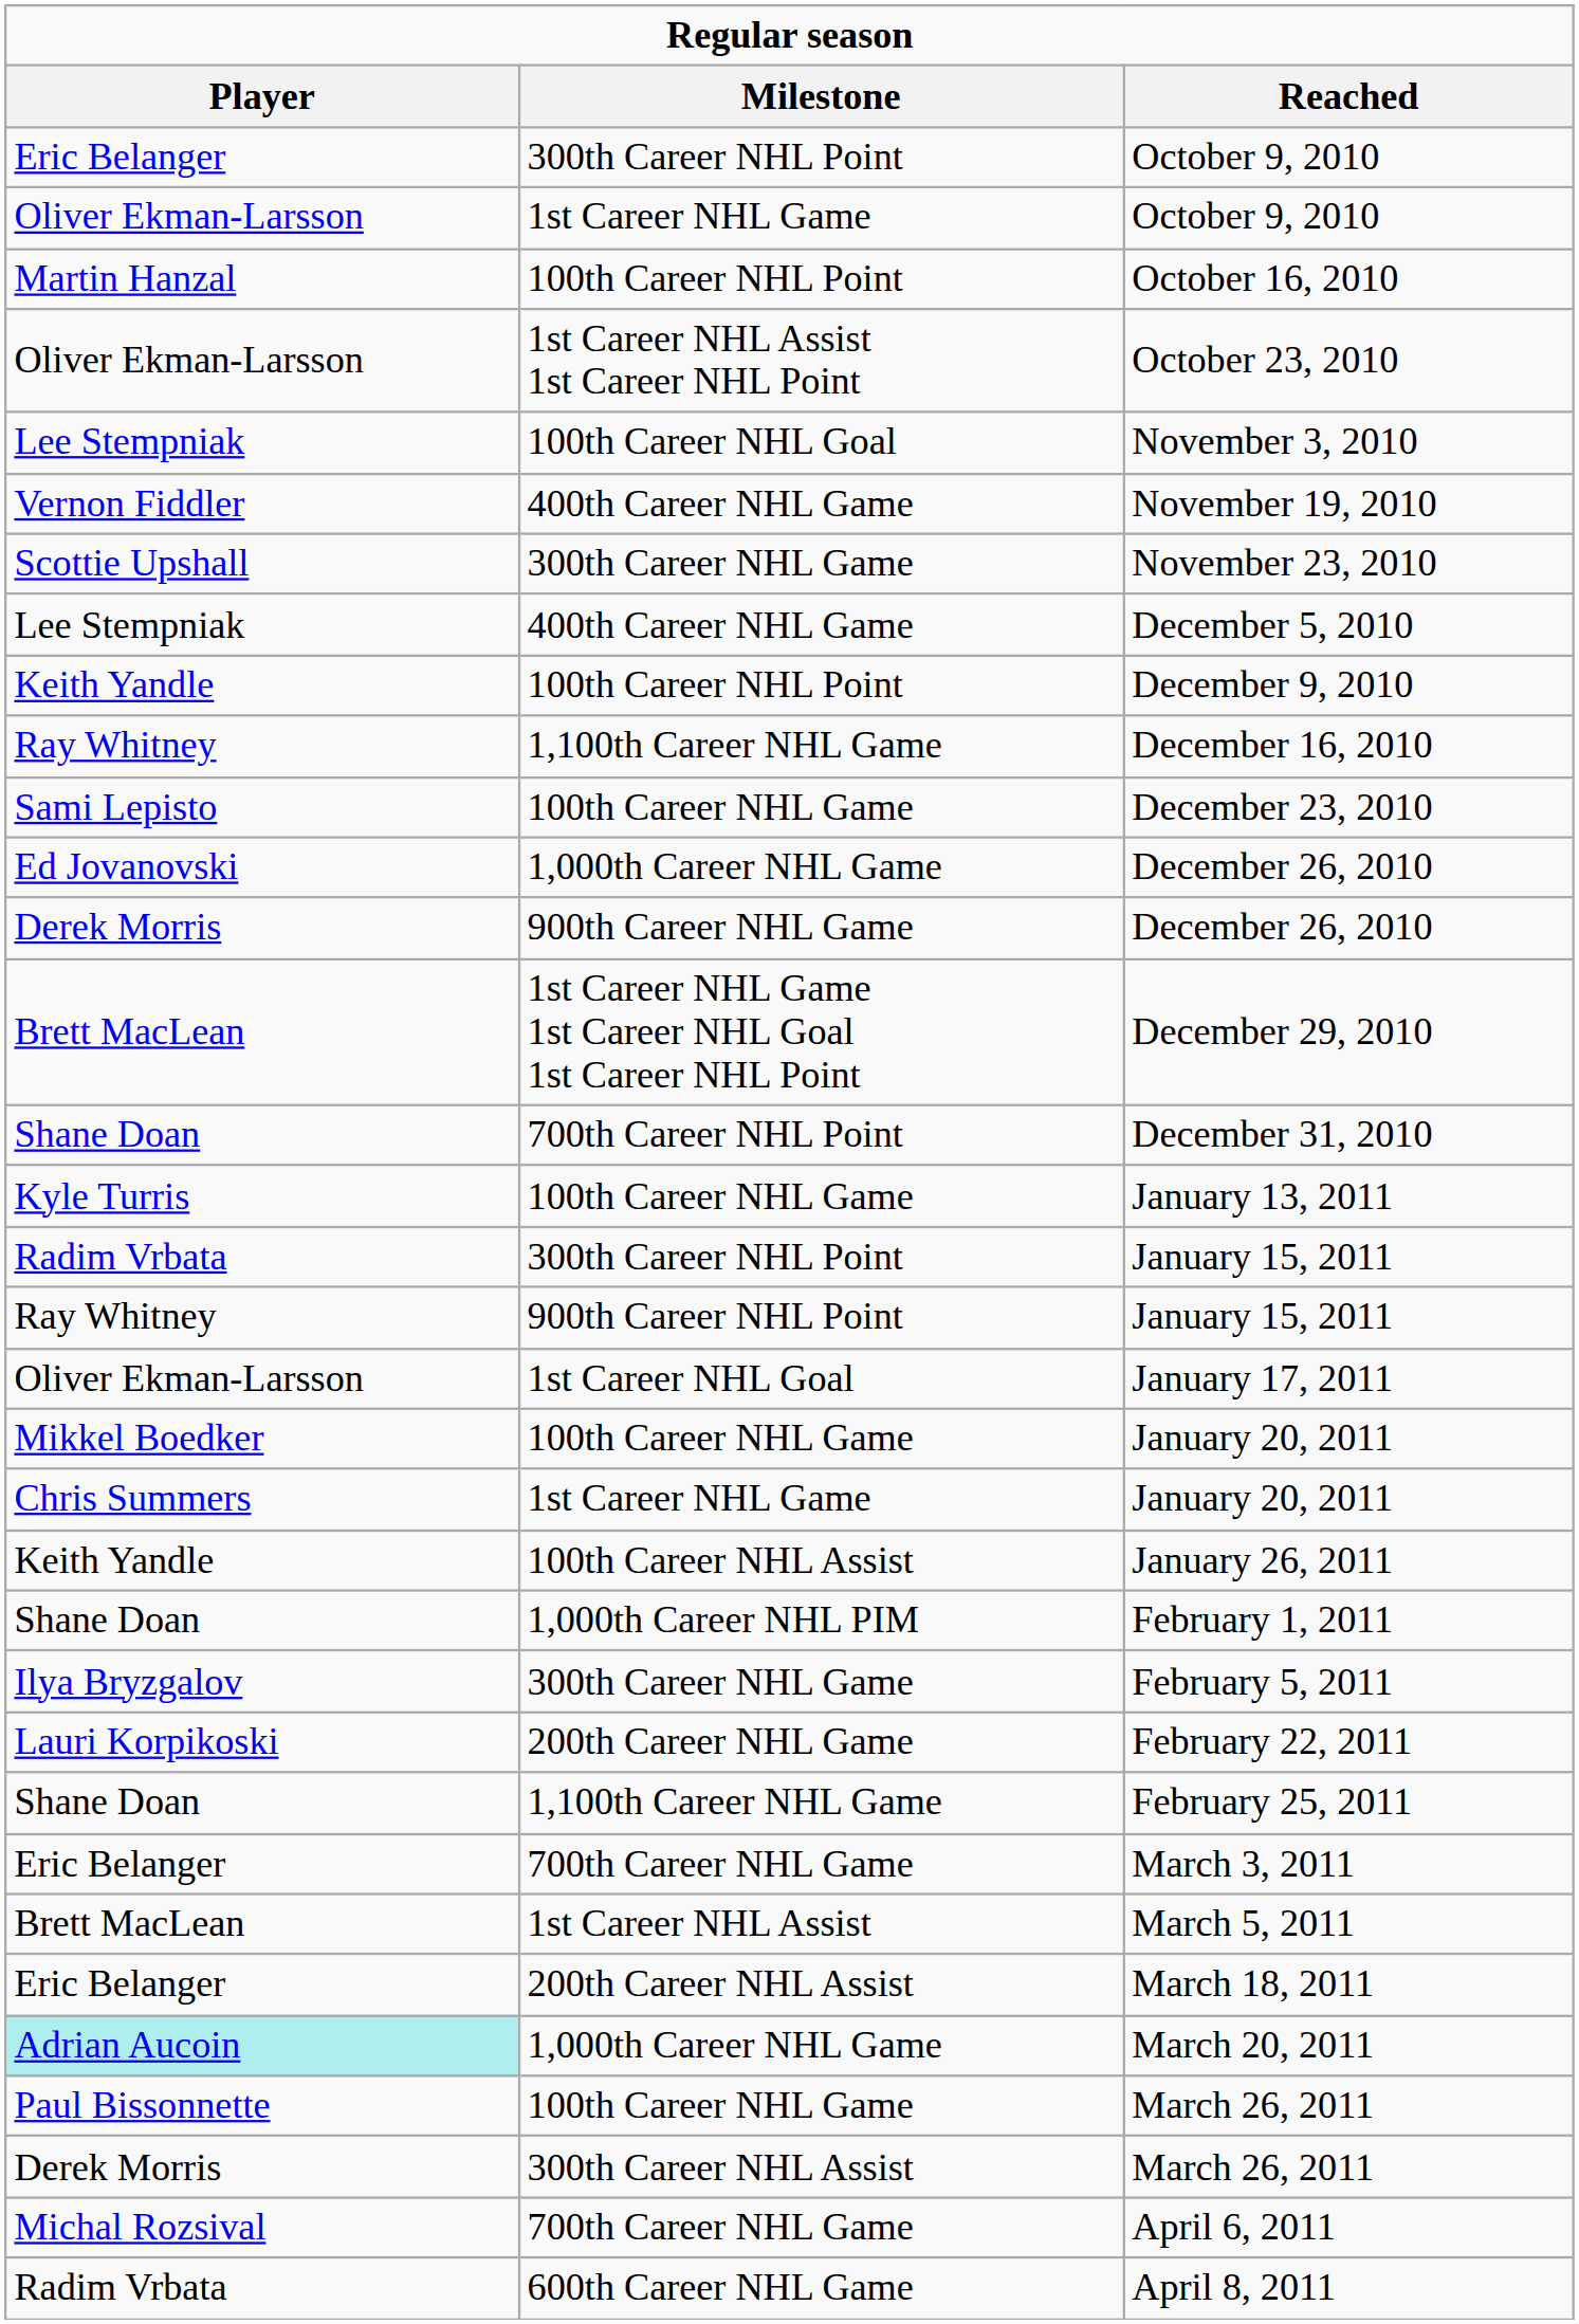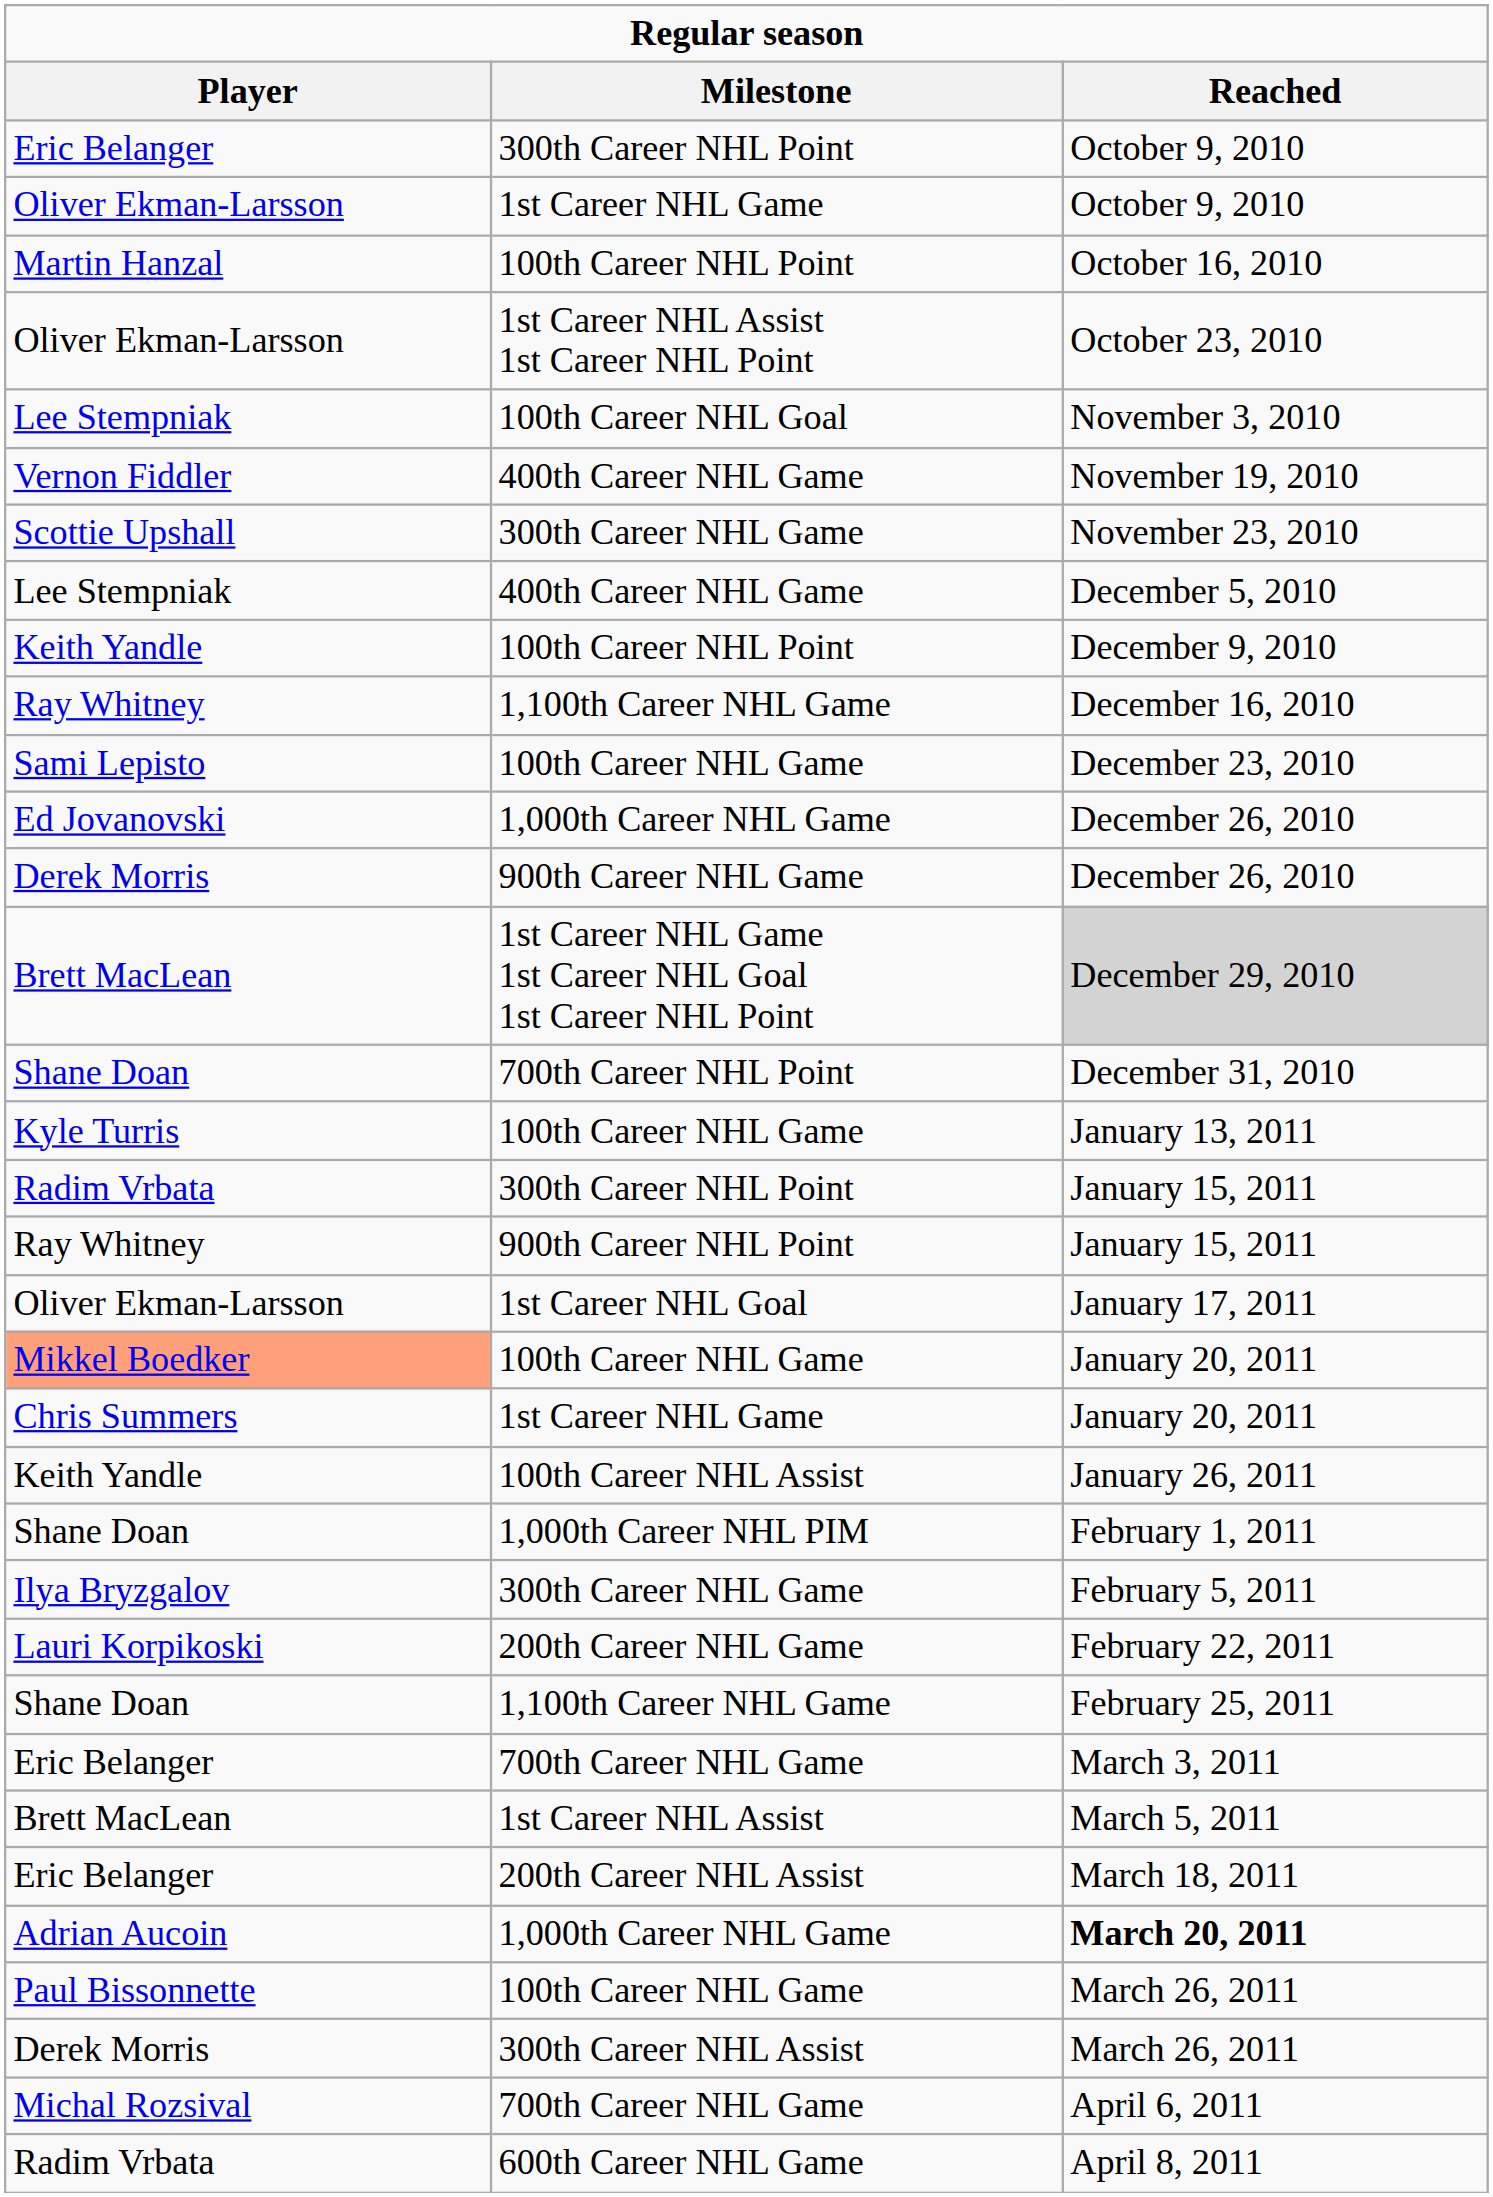row 16 | Reached: no background -> lightgrey background
row 22 | Player: no background -> lightsalmon background
row 32 | Player: paleturquoise background -> no background
row 32 | Reached: normal -> bold
